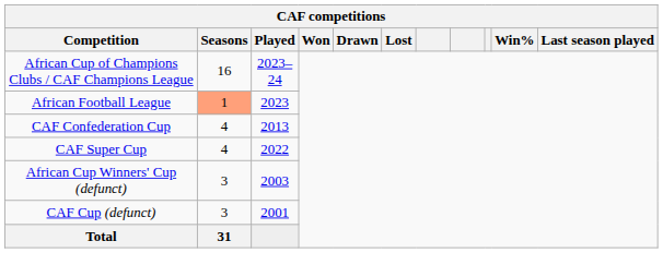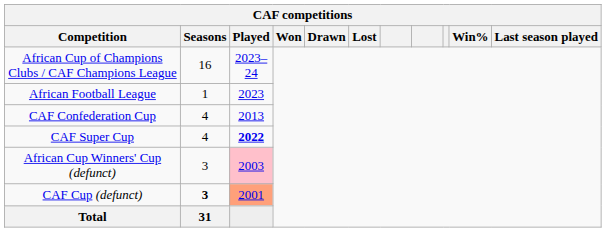African Football League | Seasons: lightsalmon background -> no background
CAF Super Cup | Played: normal -> bold
African Cup Winners' Cup (defunct) | Played: no background -> pink background
CAF Cup (defunct) | Seasons: normal -> bold
CAF Cup (defunct) | Played: no background -> lightsalmon background
